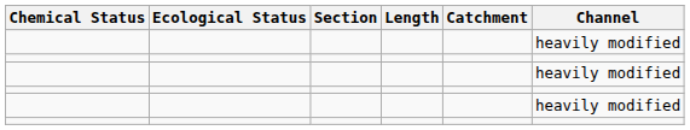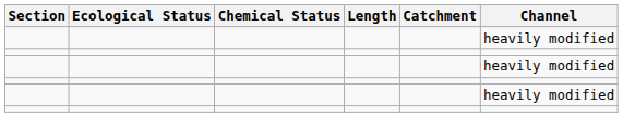columns swapped: Section <-> Chemical Status
